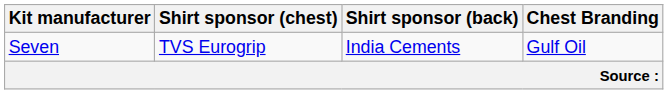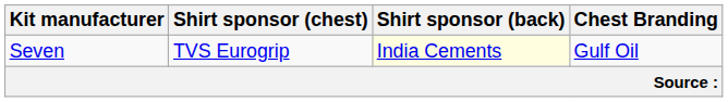Seven | Shirt sponsor (back): no background -> lightyellow background
